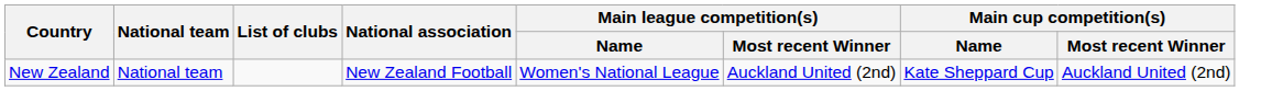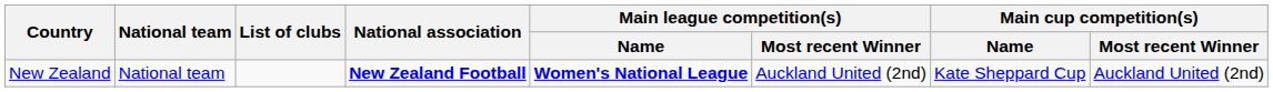New Zealand | National association: normal -> bold
New Zealand | Main league competition(s) / Name: normal -> bold
